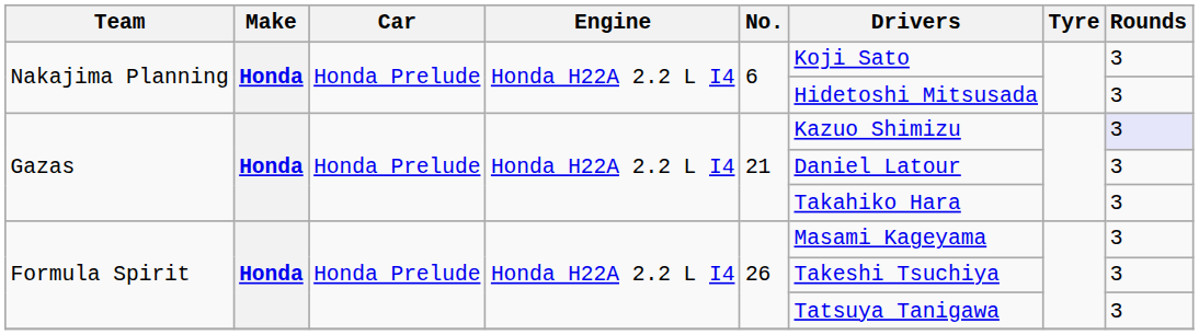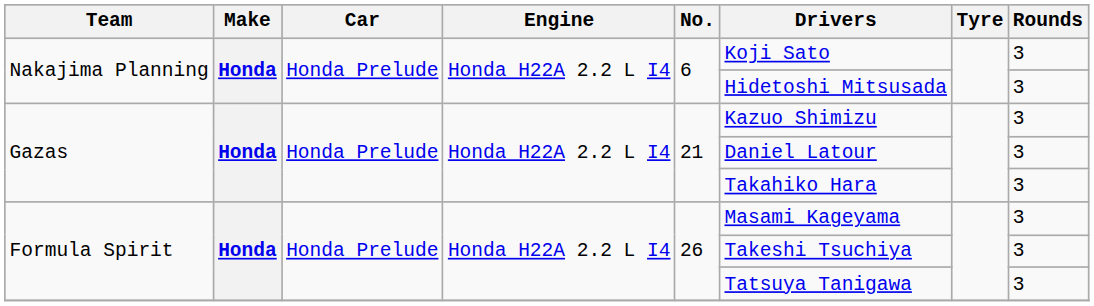row 4 | Rounds: lavender background -> no background
